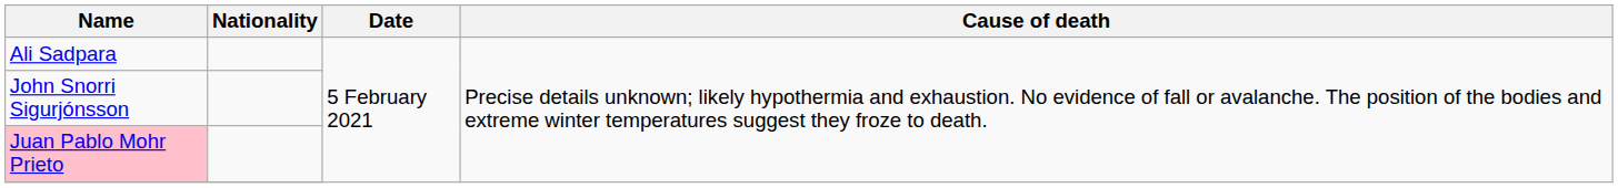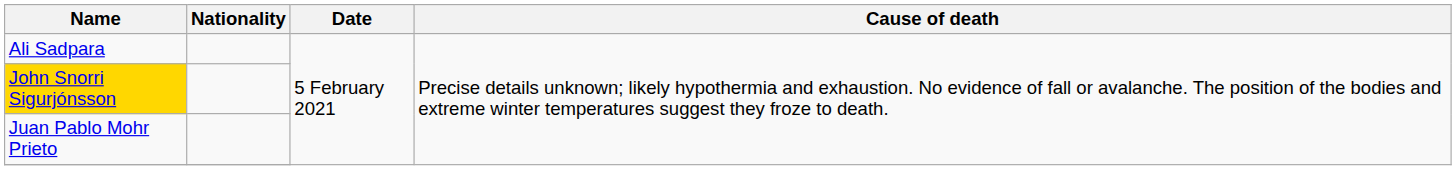John Snorri Sigurjónsson | Name: no background -> gold background
Juan Pablo Mohr Prieto | Name: pink background -> no background
